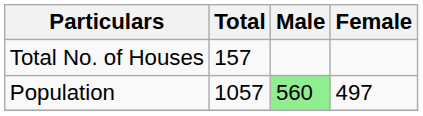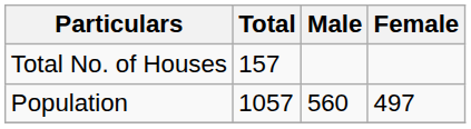Population | Male: lightgreen background -> no background
